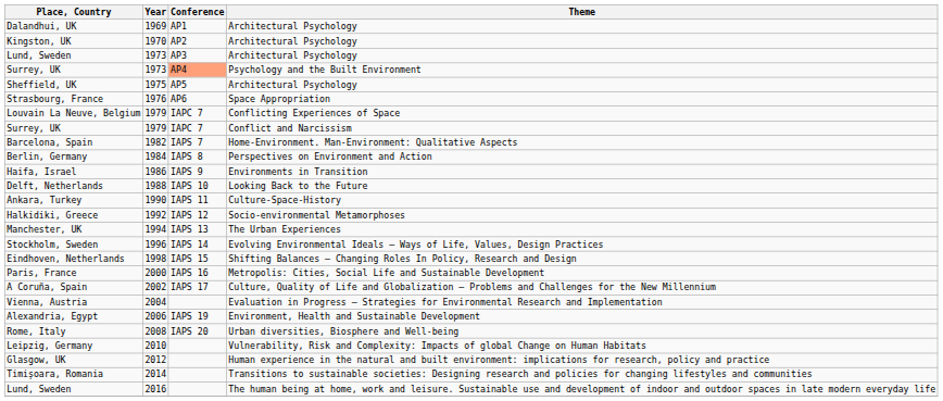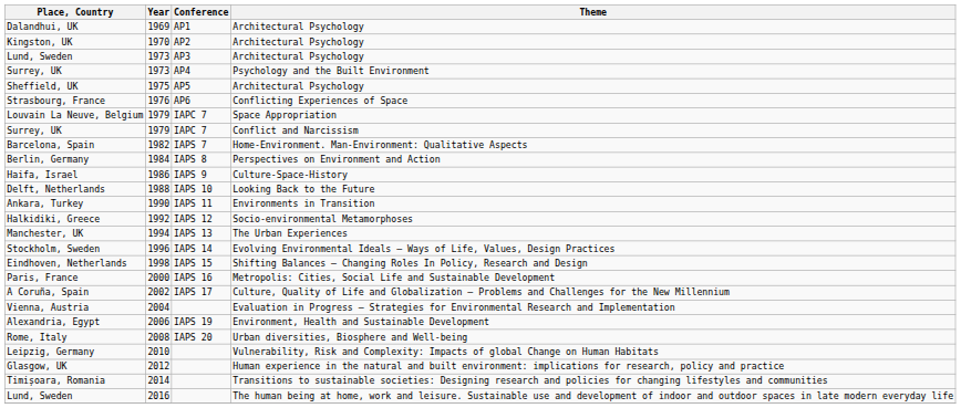Surrey, UK / 1973 | Conference: lightsalmon background -> no background
Strasbourg, France | Theme: Space Appropriation -> Conflicting Experiences of Space
Louvain La Neuve, Belgium | Theme: Conflicting Experiences of Space -> Space Appropriation
Haifa, Israel | Theme: Environments in Transition -> Culture-Space-History
Ankara, Turkey | Theme: Culture-Space-History -> Environments in Transition
